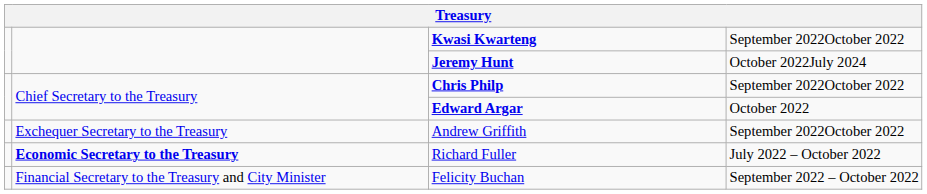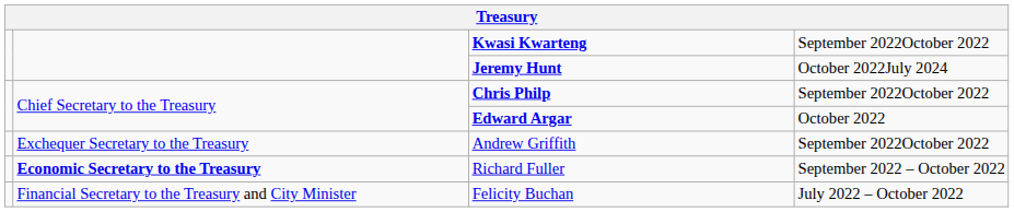Richard Fuller | column 4: July 2022 – October 2022 -> September 2022 – October 2022
Felicity Buchan | column 4: September 2022 – October 2022 -> July 2022 – October 2022
